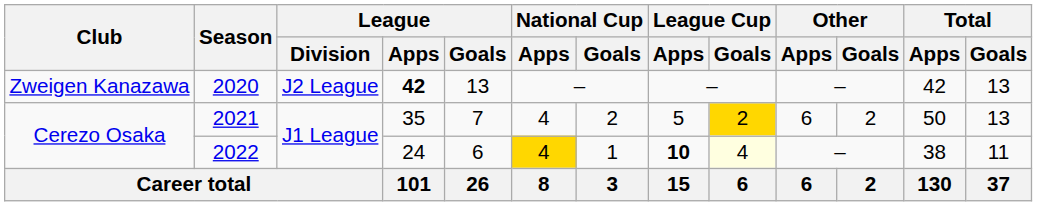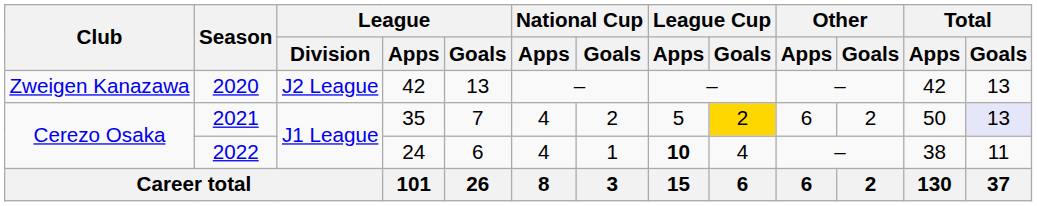2020 | League / Apps: bold -> normal
2021 | Total / Goals: no background -> lavender background
2022 | National Cup / Apps: gold background -> no background
2022 | League Cup / Goals: lightyellow background -> no background
